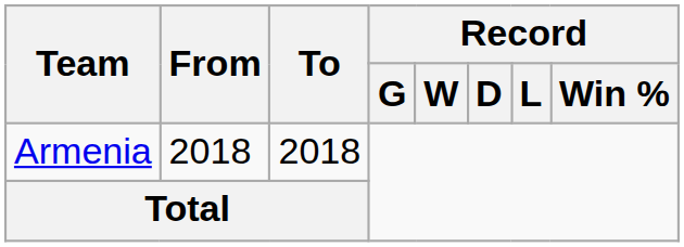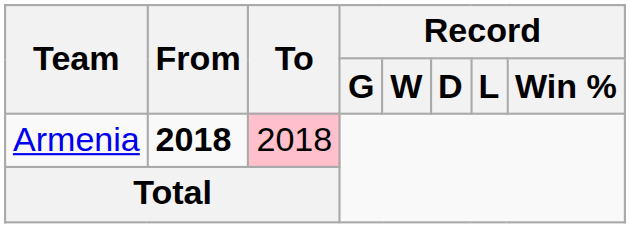Armenia | From: normal -> bold
Armenia | To: no background -> pink background
